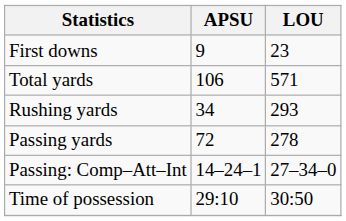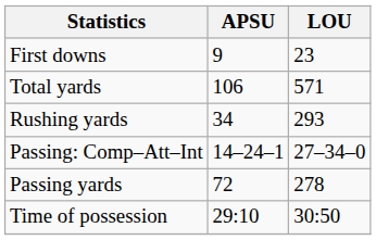rows swapped: Passing yards <-> Passing: Comp–Att–Int
